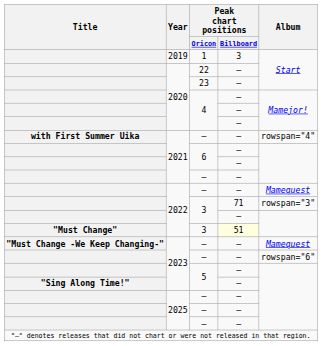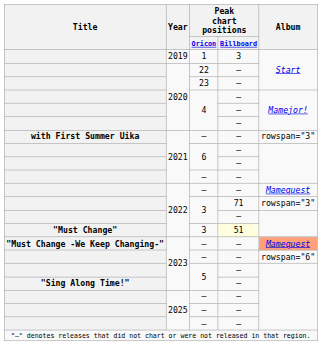with First Summer Uika / — | Album: rowspan="4" -> rowspan="3"
"Must Change -We Keep Changing-" / — | Album: no background -> lightsalmon background
